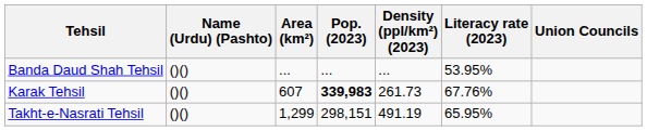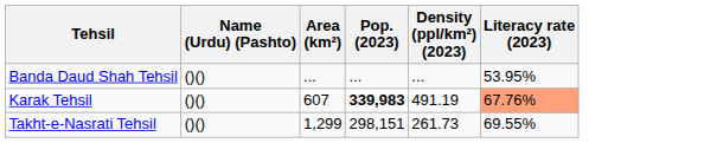- column: Union Councils
Karak Tehsil | Density (ppl/km²) (2023): 261.73 -> 491.19
Karak Tehsil | Literacy rate (2023): no background -> lightsalmon background
Takht-e-Nasrati Tehsil | Density (ppl/km²) (2023): 491.19 -> 261.73
Takht-e-Nasrati Tehsil | Literacy rate (2023): 65.95% -> 69.55%
